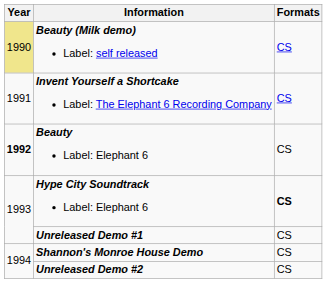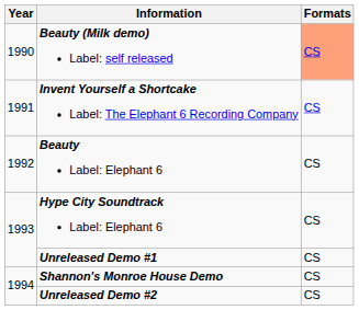Beauty (Milk demo) Label: self released | Year: khaki background -> no background
Beauty (Milk demo) Label: self released | Formats: no background -> lightsalmon background
Beauty Label: Elephant 6 | Year: bold -> normal
Hype City Soundtrack Label: Elephant 6 | Formats: bold -> normal
